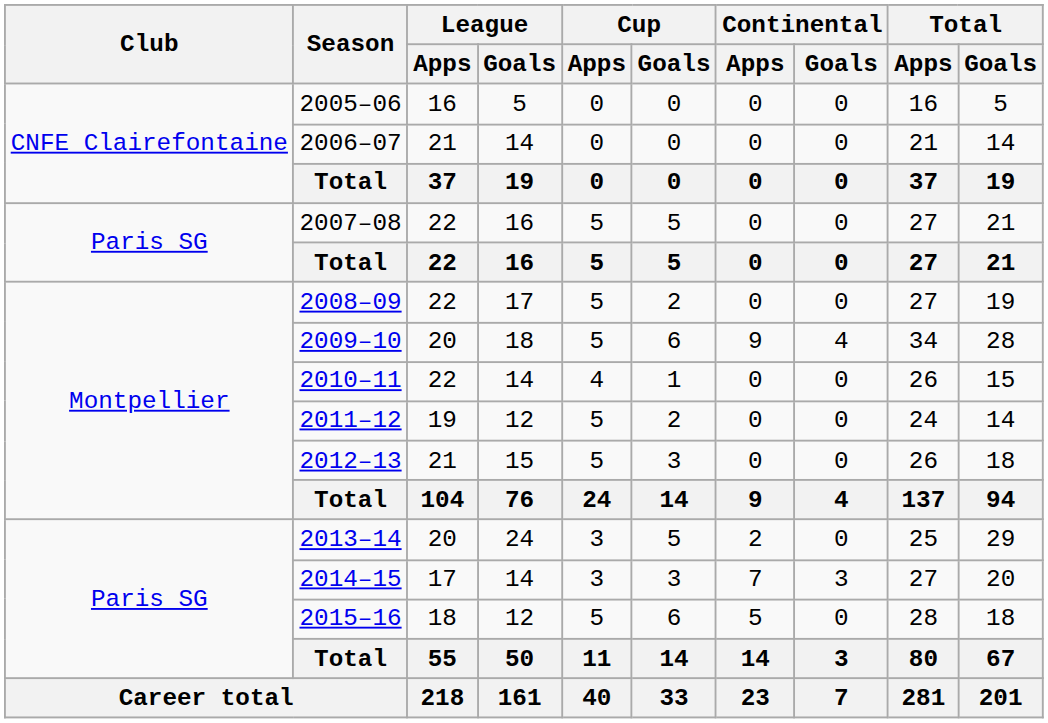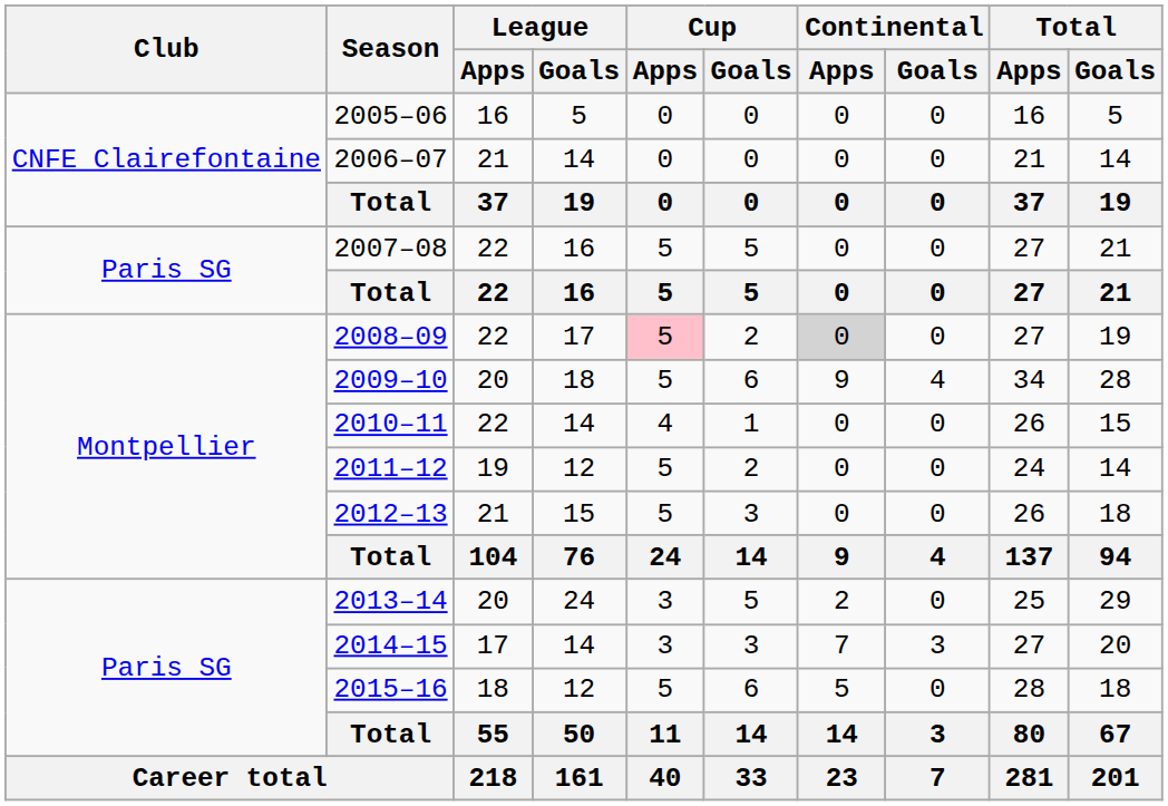2008–09 | Cup / Apps: no background -> pink background
2008–09 | Continental / Apps: no background -> lightgrey background
